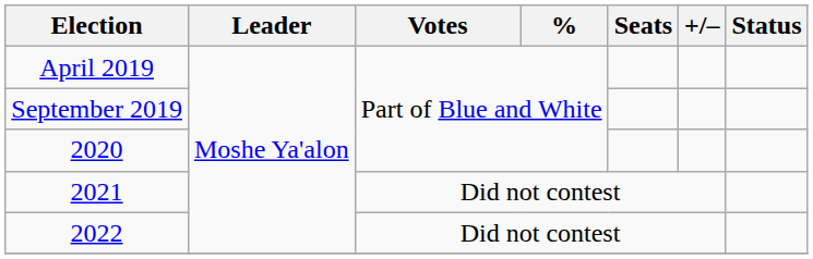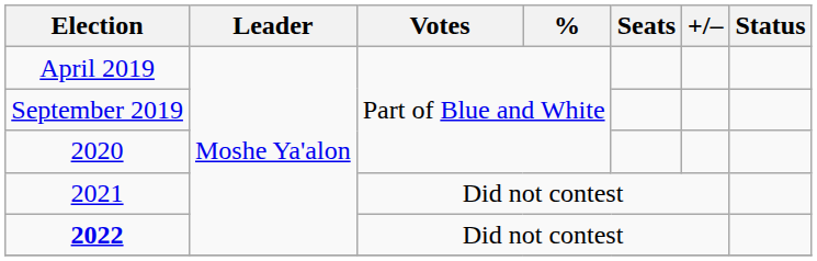2022 | Election: normal -> bold
